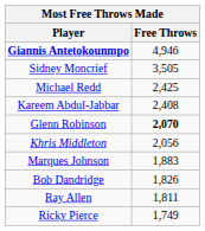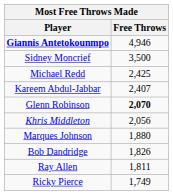Sidney Moncrief | Free Throws: 3,505 -> 3,500
Kareem Abdul-Jabbar | Free Throws: 2,408 -> 2,407
Marques Johnson | Free Throws: 1,883 -> 1,880
